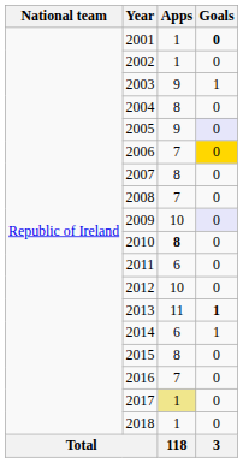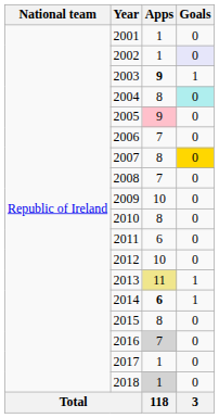2001 | Goals: bold -> normal
2002 | Goals: no background -> lavender background
2003 | Apps: normal -> bold
2004 | Goals: no background -> paleturquoise background
2005 | Apps: no background -> pink background
2005 | Goals: lavender background -> no background
2006 | Goals: gold background -> no background
2007 | Goals: no background -> gold background
2009 | Goals: lavender background -> no background
2010 | Apps: bold -> normal
2013 | Apps: no background -> khaki background
2013 | Goals: bold -> normal
2014 | Apps: normal -> bold
2016 | Apps: no background -> lightgrey background
2017 | Apps: khaki background -> no background
2018 | Apps: no background -> lightgrey background
